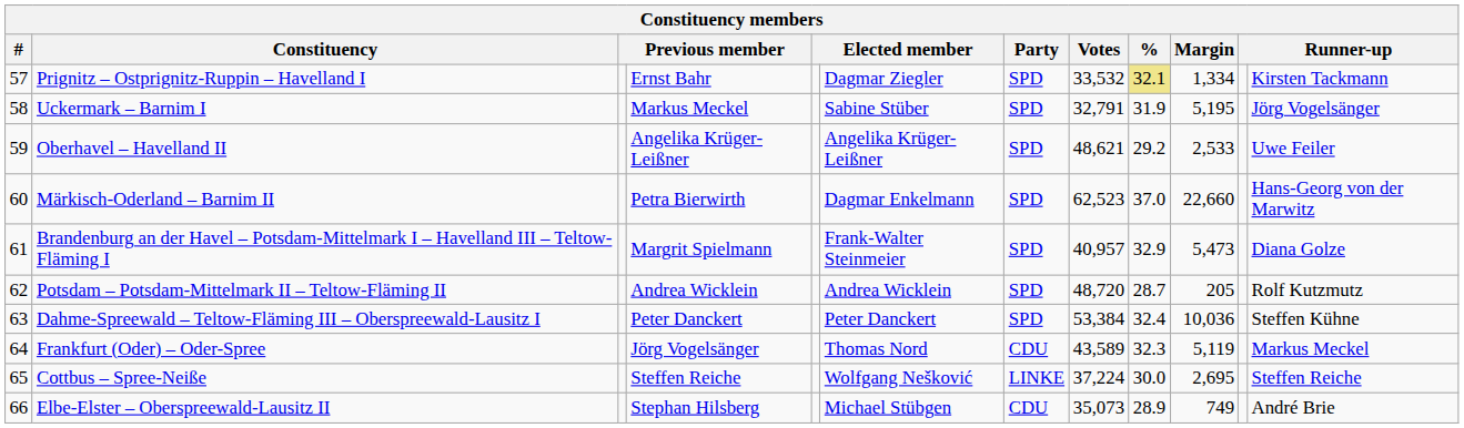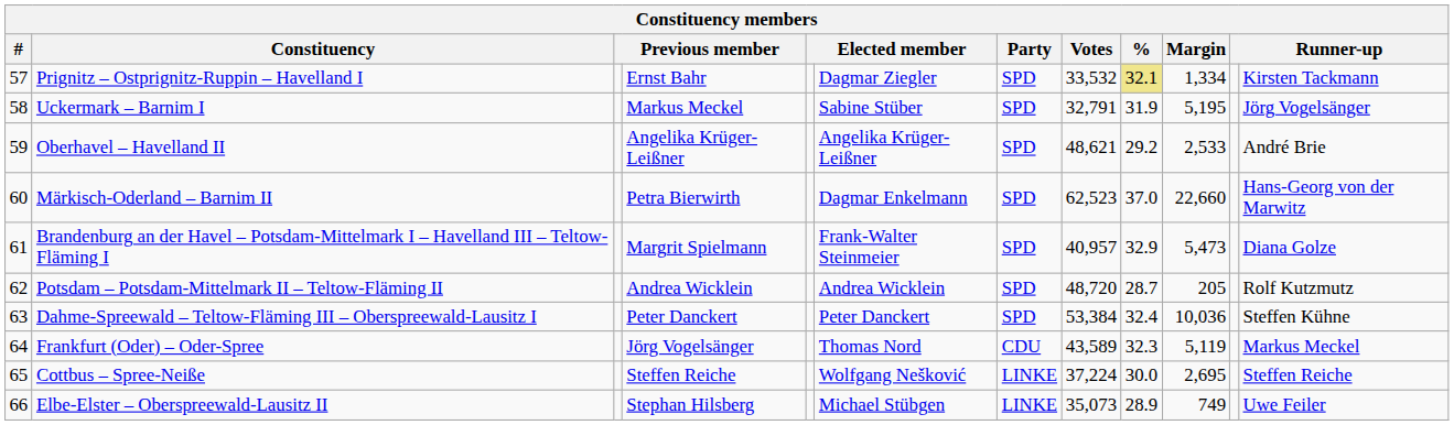Oberhavel – Havelland II | column 12: Uwe Feiler -> André Brie
Elbe-Elster – Oberspreewald-Lausitz II | Party: CDU -> LINKE
Elbe-Elster – Oberspreewald-Lausitz II | column 12: André Brie -> Uwe Feiler
